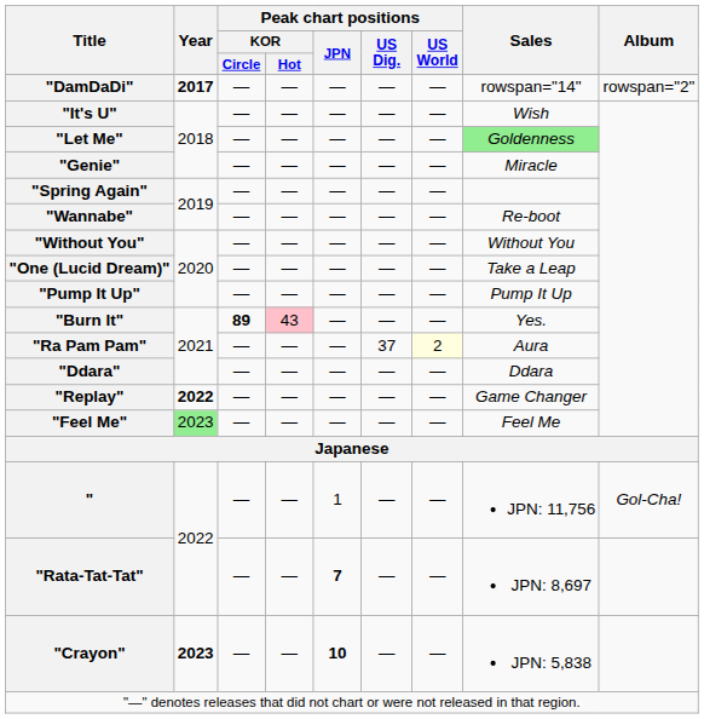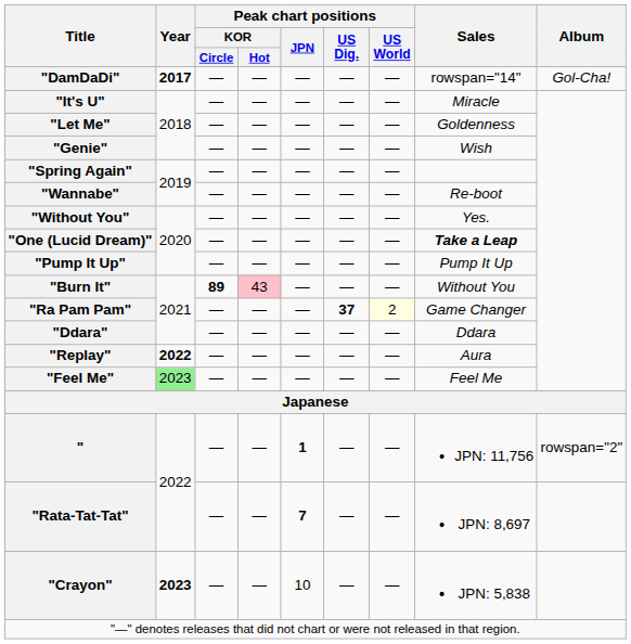"DamDaDi" | Album: rowspan="2" -> Gol-Cha!
"It's U" | Sales: Wish -> Miracle
"Let Me" | Sales: lightgreen background -> no background
"Genie" | Sales: Miracle -> Wish
"Without You" | Sales: Without You -> Yes.
"One (Lucid Dream)" | Sales: normal -> bold
"Burn It" | Sales: Yes. -> Without You
"Ra Pam Pam" | Peak chart positions / US Dig.: normal -> bold
"Ra Pam Pam" | Sales: Aura -> Game Changer
"Replay" | Sales: Game Changer -> Aura
" | Peak chart positions / JPN: normal -> bold
" | Album: Gol-Cha! -> rowspan="2"
"Crayon" | Peak chart positions / JPN: bold -> normal
